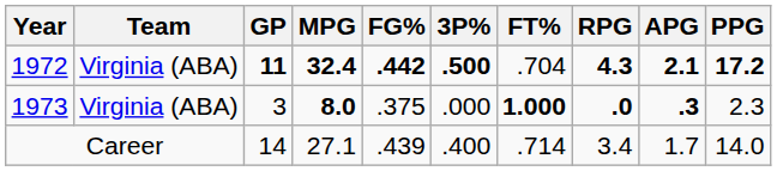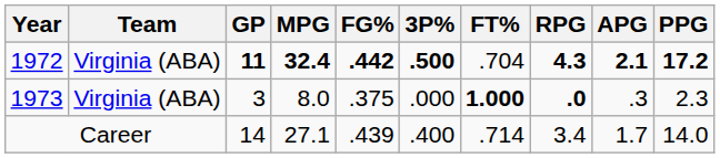1973 | MPG: bold -> normal
1973 | APG: bold -> normal
